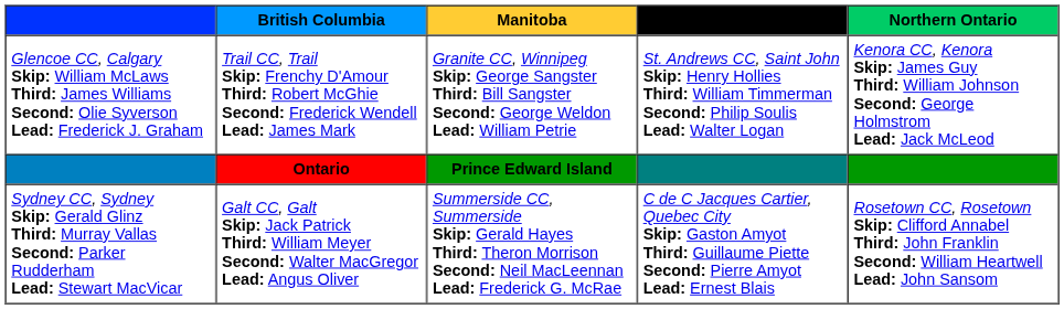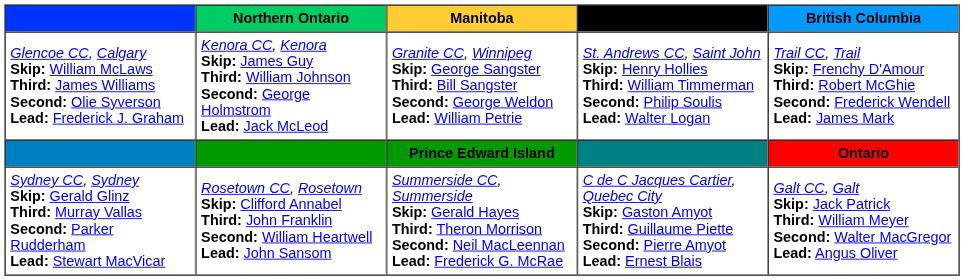columns swapped: British Columbia <-> Northern Ontario
